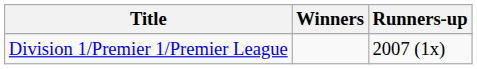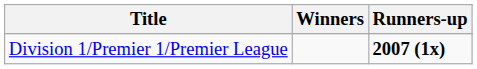Division 1/Premier 1/Premier League | Runners-up: normal -> bold
